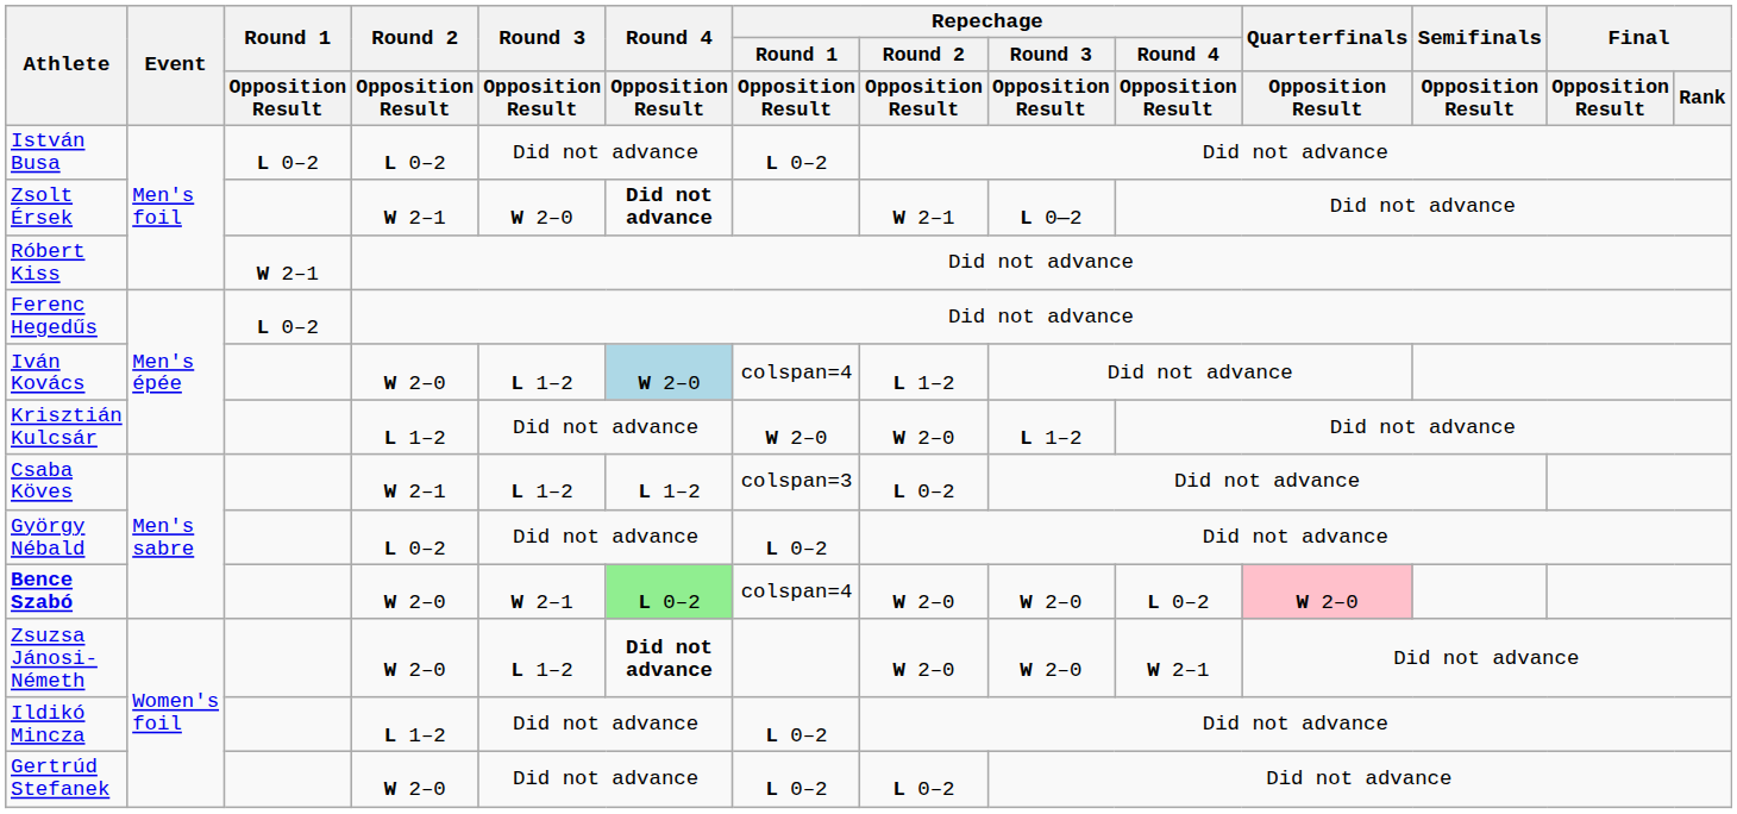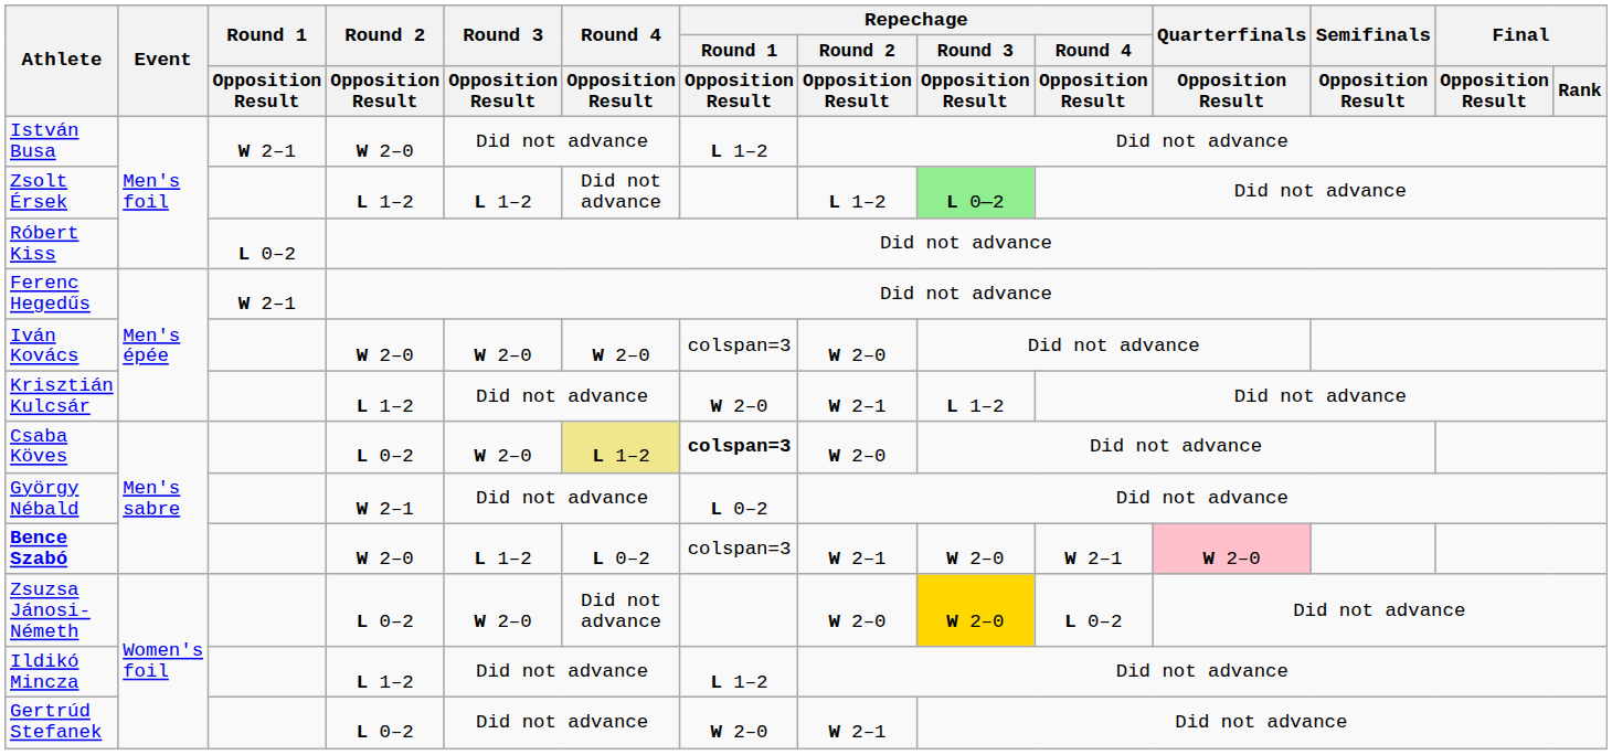István Busa | Round 1 / Opposition Result: L 0–2 -> W 2–1
István Busa | Round 2 / Opposition Result: L 0–2 -> W 2–0
István Busa | Repechage / Round 1 / Opposition Result: L 0–2 -> L 1–2
Zsolt Érsek | Round 2 / Opposition Result: W 2–1 -> L 1–2
Zsolt Érsek | Round 3 / Opposition Result: W 2–0 -> L 1–2
Zsolt Érsek | Round 4 / Opposition Result: bold -> normal
Zsolt Érsek | Repechage / Round 2 / Opposition Result: W 2–1 -> L 1–2
Zsolt Érsek | Repechage / Round 3 / Opposition Result: no background -> lightgreen background
Róbert Kiss | Round 1 / Opposition Result: W 2–1 -> L 0–2
Ferenc Hegedűs | Round 1 / Opposition Result: L 0–2 -> W 2–1
Iván Kovács | Round 3 / Opposition Result: L 1–2 -> W 2–0
Iván Kovács | Round 4 / Opposition Result: lightblue background -> no background
Iván Kovács | Repechage / Round 1 / Opposition Result: colspan=4 -> colspan=3
Iván Kovács | Repechage / Round 2 / Opposition Result: L 1–2 -> W 2–0
Krisztián Kulcsár | Repechage / Round 2 / Opposition Result: W 2–0 -> W 2–1
Csaba Köves | Round 2 / Opposition Result: W 2–1 -> L 0–2
Csaba Köves | Round 3 / Opposition Result: L 1–2 -> W 2–0
Csaba Köves | Round 4 / Opposition Result: no background -> khaki background
Csaba Köves | Repechage / Round 1 / Opposition Result: normal -> bold
Csaba Köves | Repechage / Round 2 / Opposition Result: L 0–2 -> W 2–0
György Nébald | Round 2 / Opposition Result: L 0–2 -> W 2–1
Bence Szabó | Round 3 / Opposition Result: W 2–1 -> L 1–2
Bence Szabó | Round 4 / Opposition Result: lightgreen background -> no background
Bence Szabó | Repechage / Round 1 / Opposition Result: colspan=4 -> colspan=3
Bence Szabó | Repechage / Round 2 / Opposition Result: W 2–0 -> W 2–1
Bence Szabó | Repechage / Round 4 / Opposition Result: L 0–2 -> W 2–1
Zsuzsa Jánosi-Németh | Round 2 / Opposition Result: W 2–0 -> L 0–2
Zsuzsa Jánosi-Németh | Round 3 / Opposition Result: L 1–2 -> W 2–0
Zsuzsa Jánosi-Németh | Round 4 / Opposition Result: bold -> normal
Zsuzsa Jánosi-Németh | Repechage / Round 3 / Opposition Result: no background -> gold background
Zsuzsa Jánosi-Németh | Repechage / Round 4 / Opposition Result: W 2–1 -> L 0–2
Ildikó Mincza | Repechage / Round 1 / Opposition Result: L 0–2 -> L 1–2
Gertrúd Stefanek | Round 2 / Opposition Result: W 2–0 -> L 0–2
Gertrúd Stefanek | Repechage / Round 1 / Opposition Result: L 0–2 -> W 2–0
Gertrúd Stefanek | Repechage / Round 2 / Opposition Result: L 0–2 -> W 2–1
